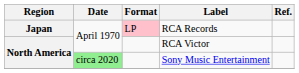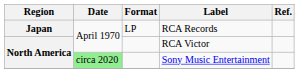RCA Records | Format: pink background -> no background
